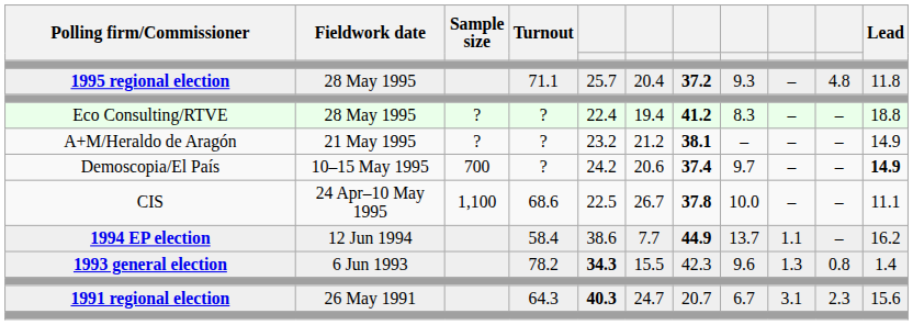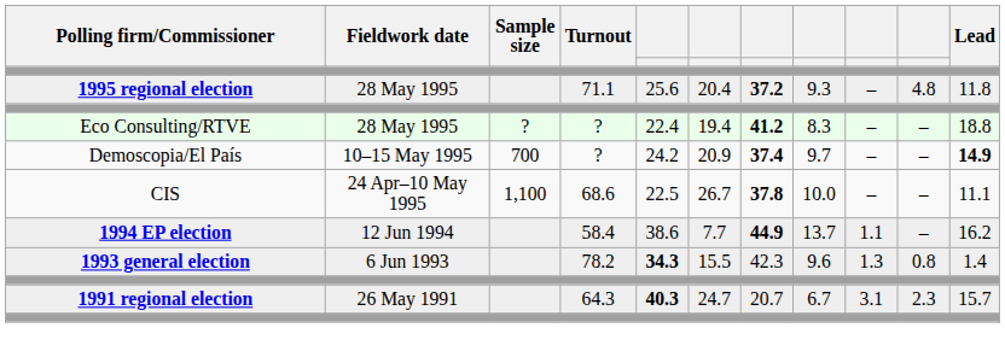1995 regional election | column 5: 25.7 -> 25.6
- row: A+M/Heraldo de Aragón | 21 May 1995 | ? | ? | 23.2 | 21.2 | 38.1 | – | – | – | 14.9
Demoscopia/El País | column 6: 20.6 -> 20.9
1991 regional election | Lead: 15.6 -> 15.7
